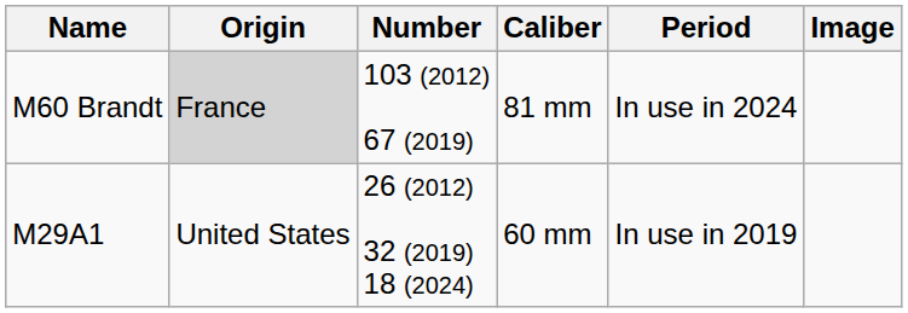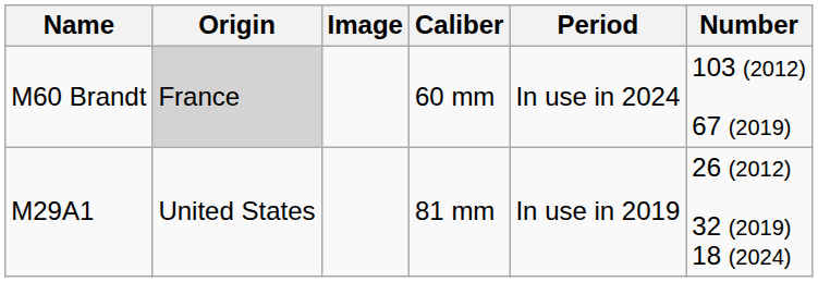columns swapped: Number <-> Image
M60 Brandt | Caliber: 81 mm -> 60 mm
M29A1 | Caliber: 60 mm -> 81 mm
